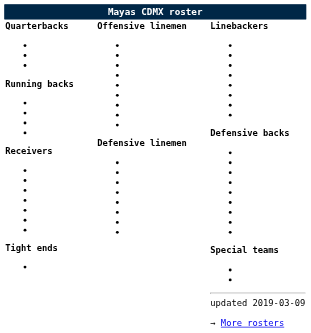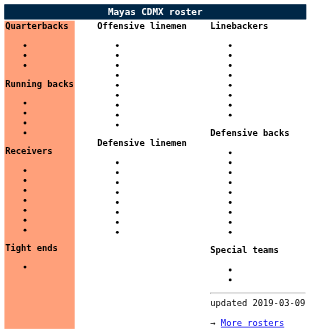Quarterbacks Running backs Receivers Tight ends | column 1: no background -> lightsalmon background
